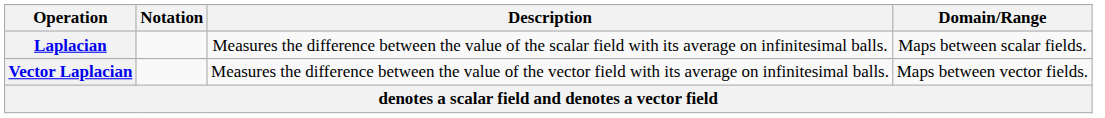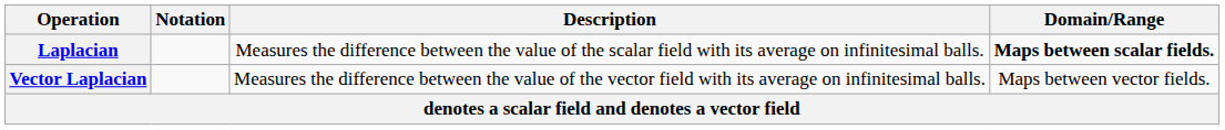row 2 | Domain/Range: normal -> bold
